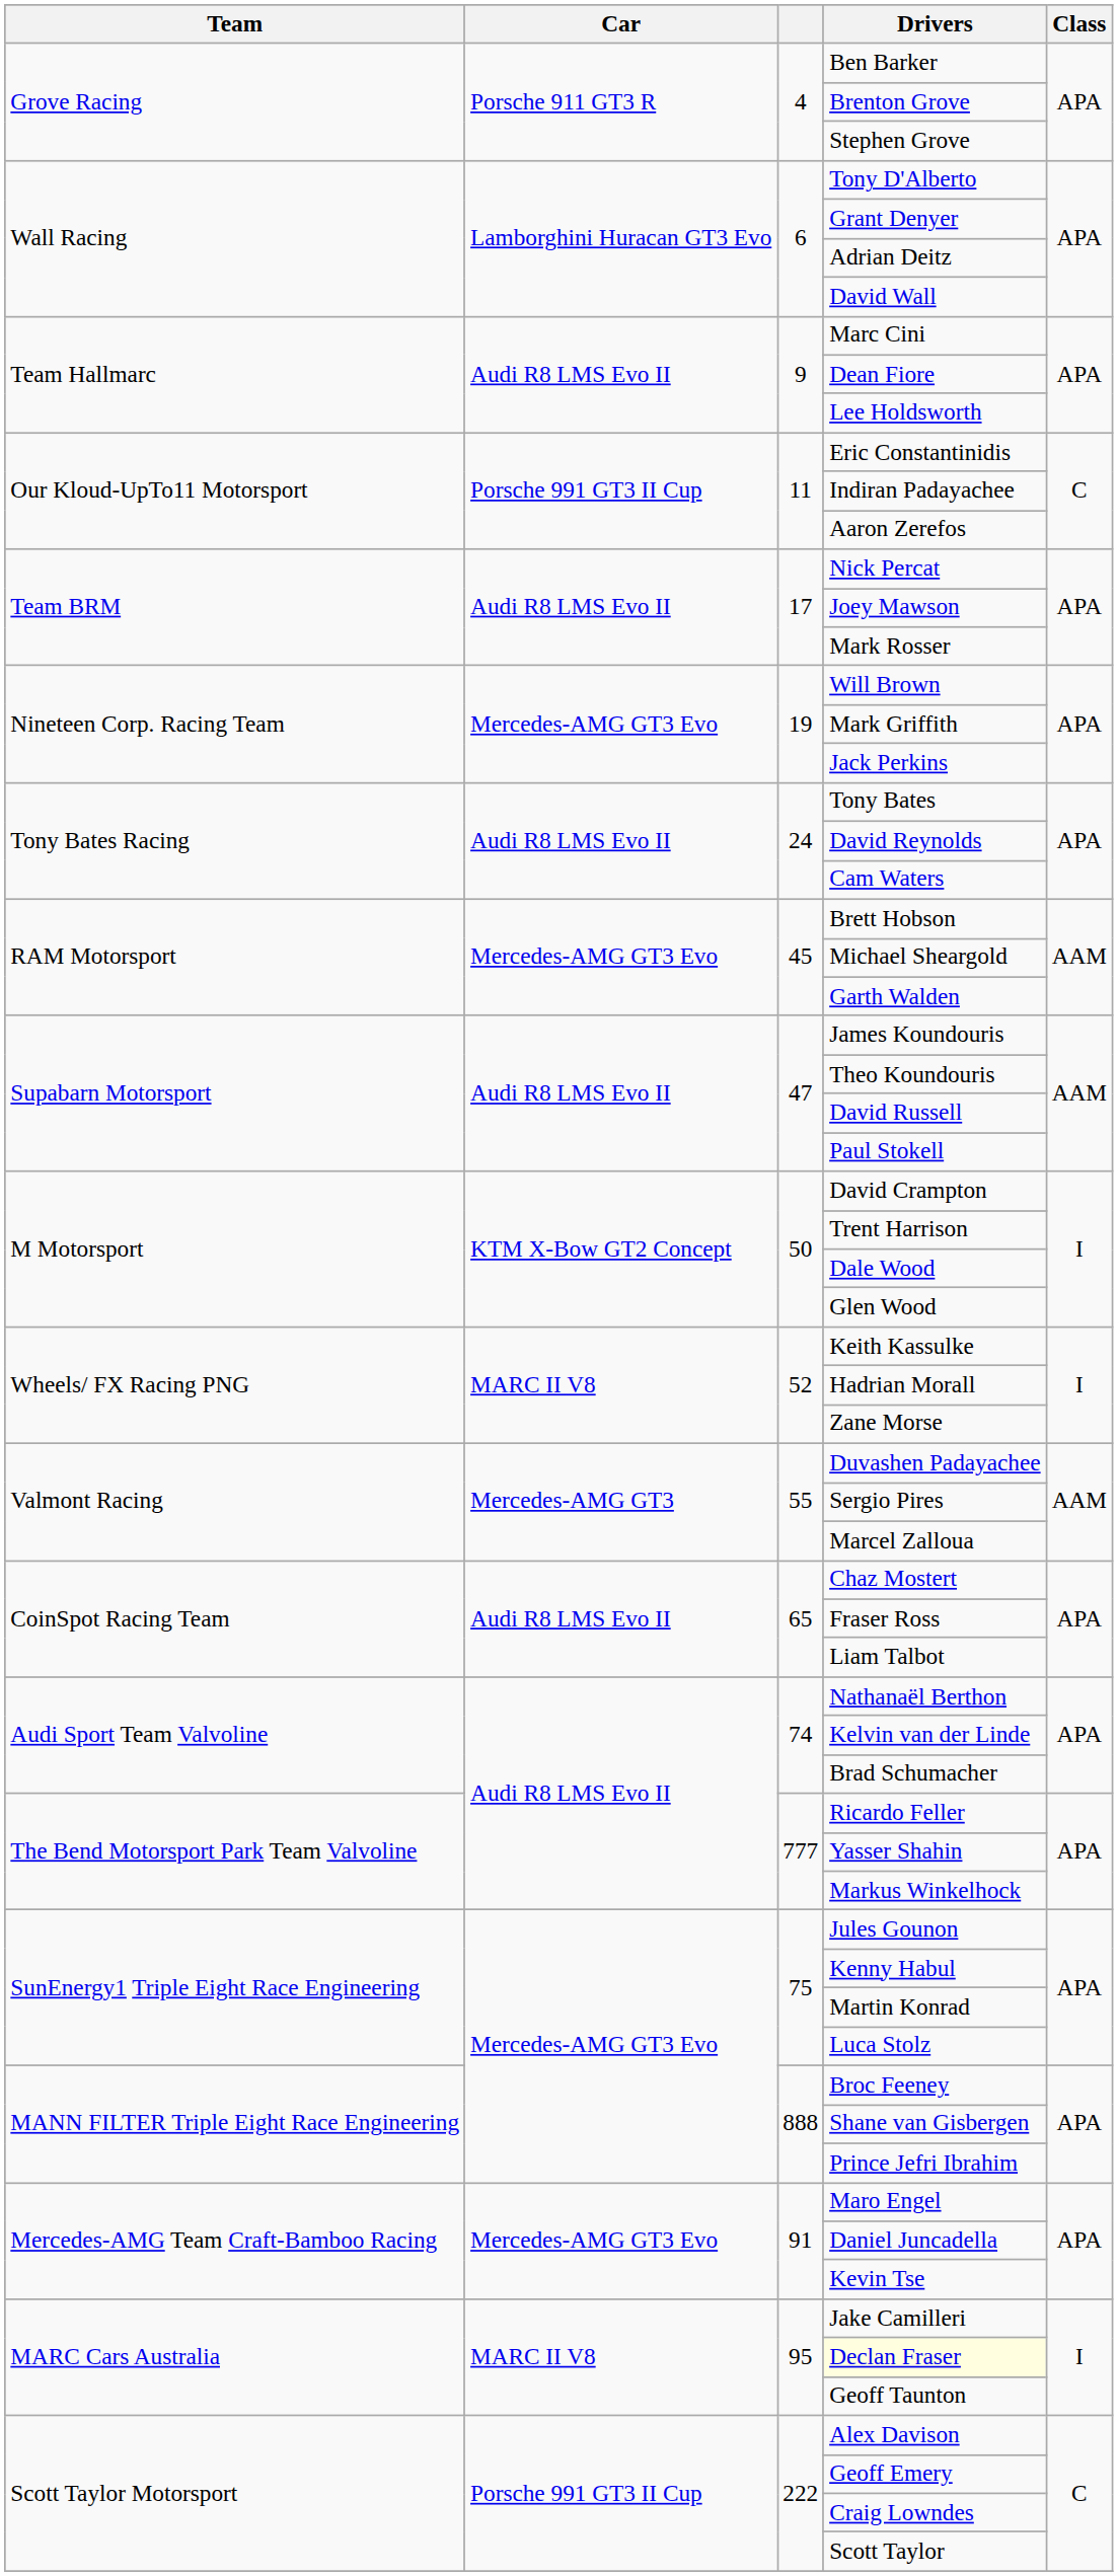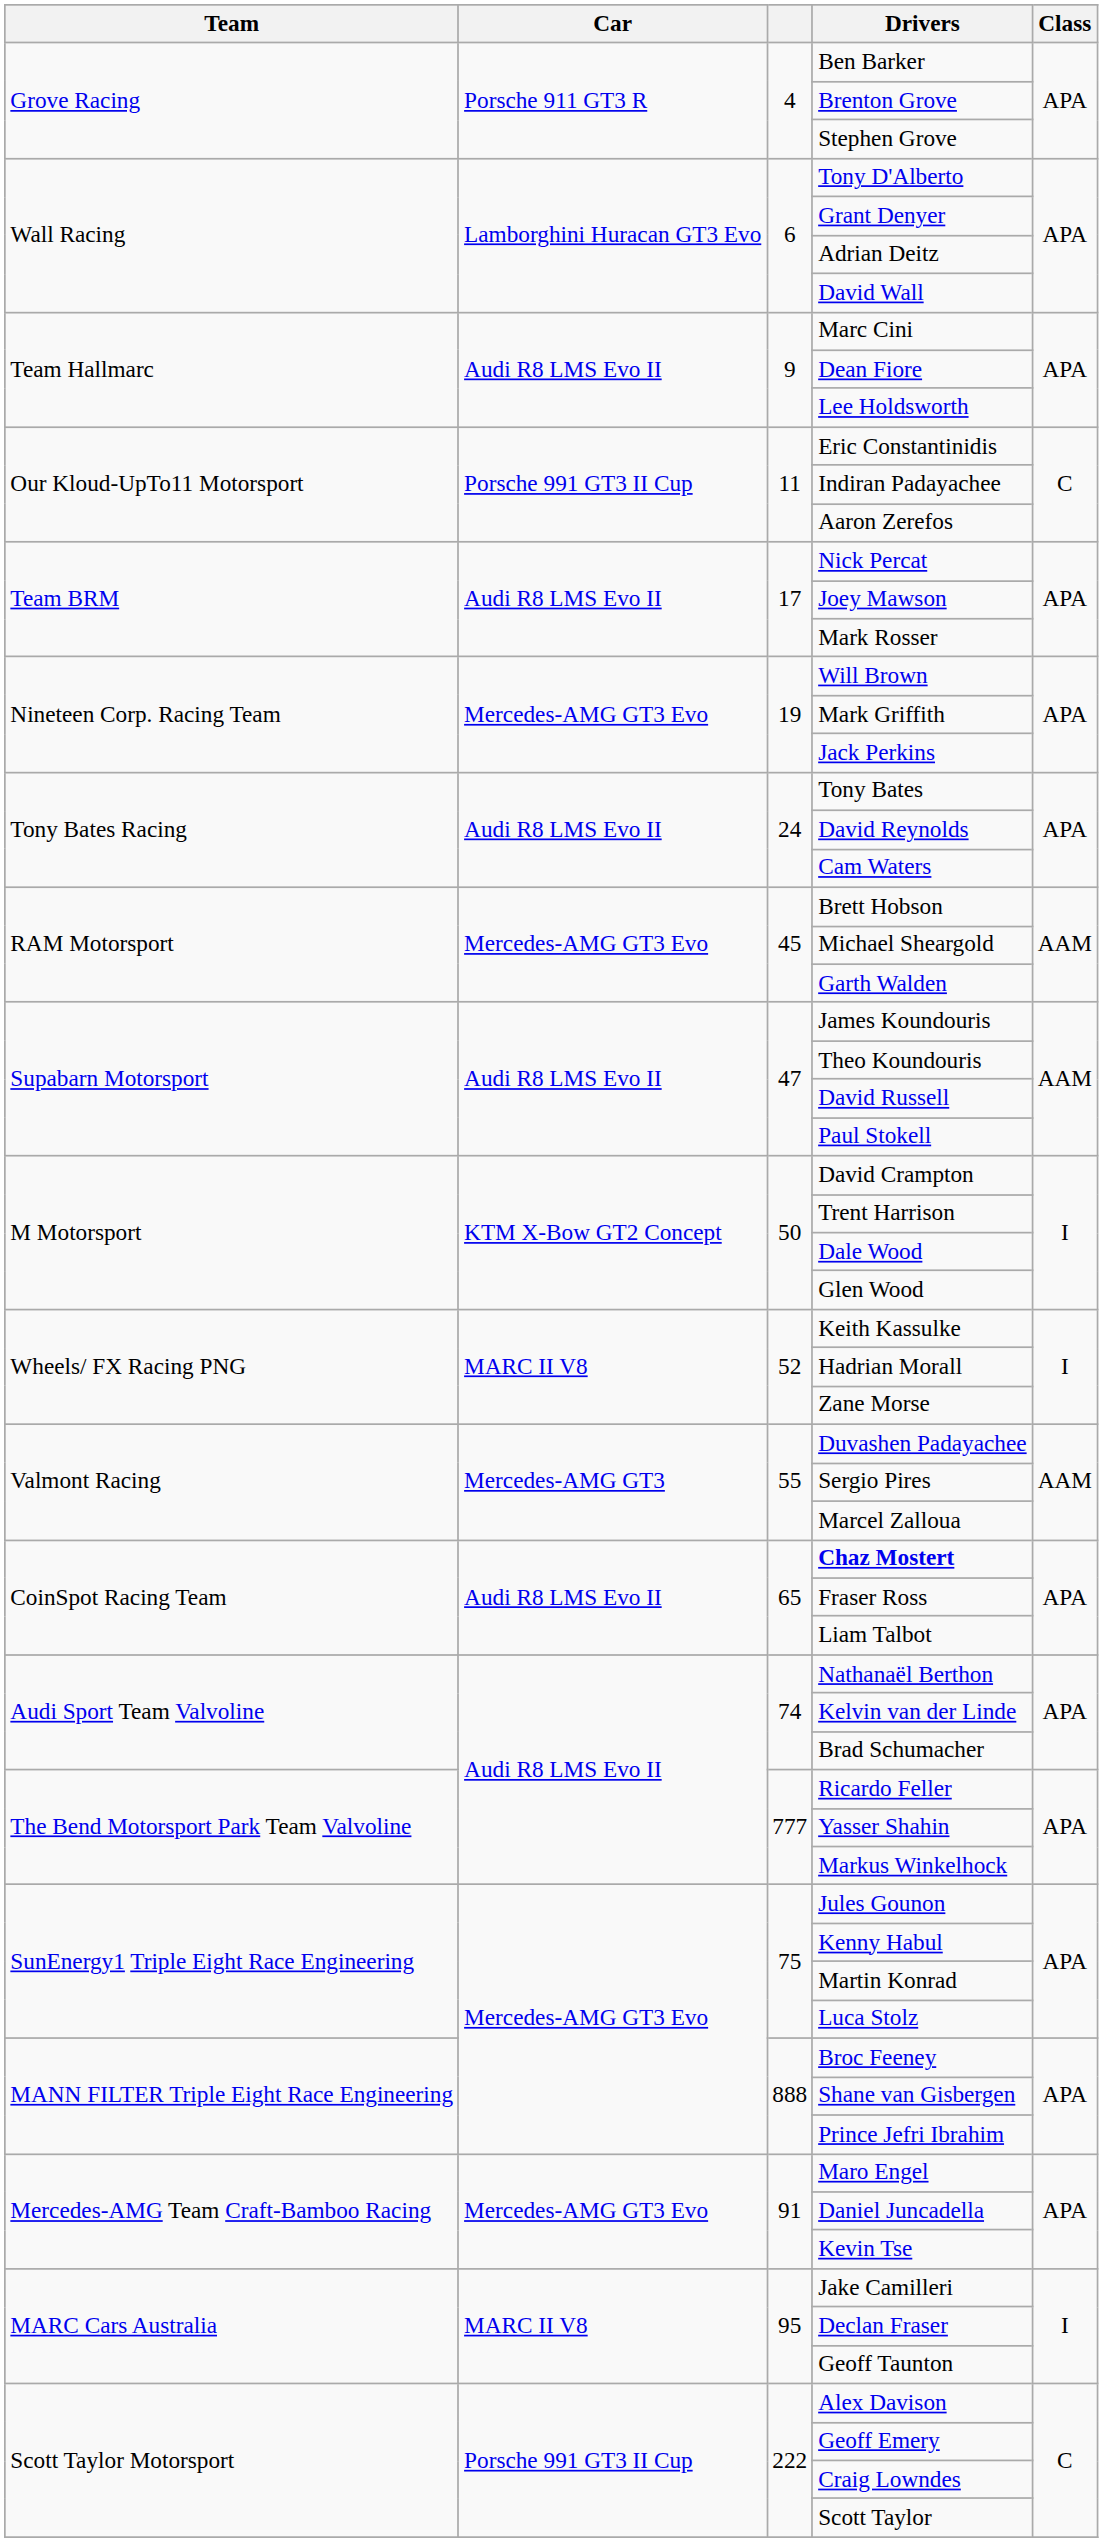Chaz Mostert | Drivers: normal -> bold
Declan Fraser | Drivers: lightyellow background -> no background
